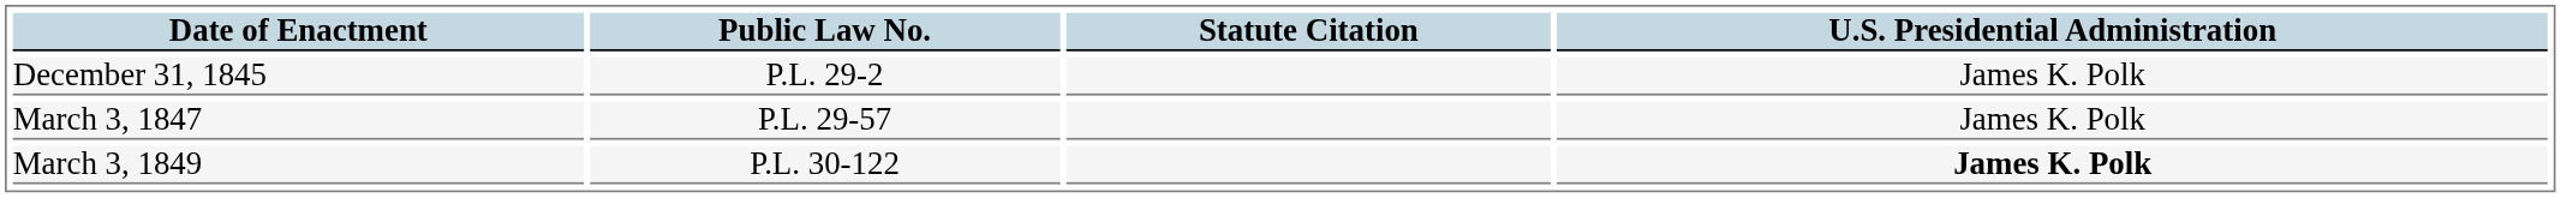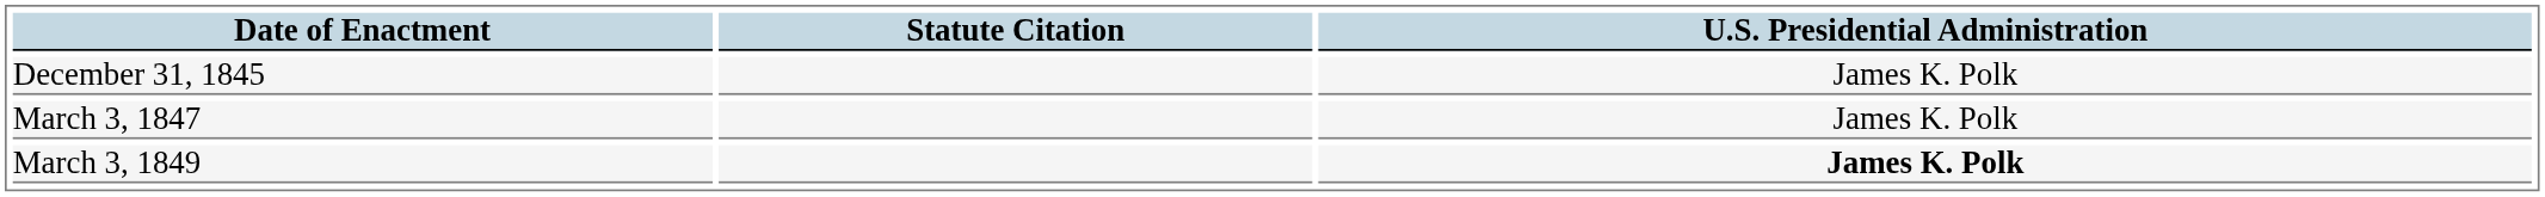- column: Public Law No. | P.L. 29-2 | P.L. 29-57 | P.L. 30-122
